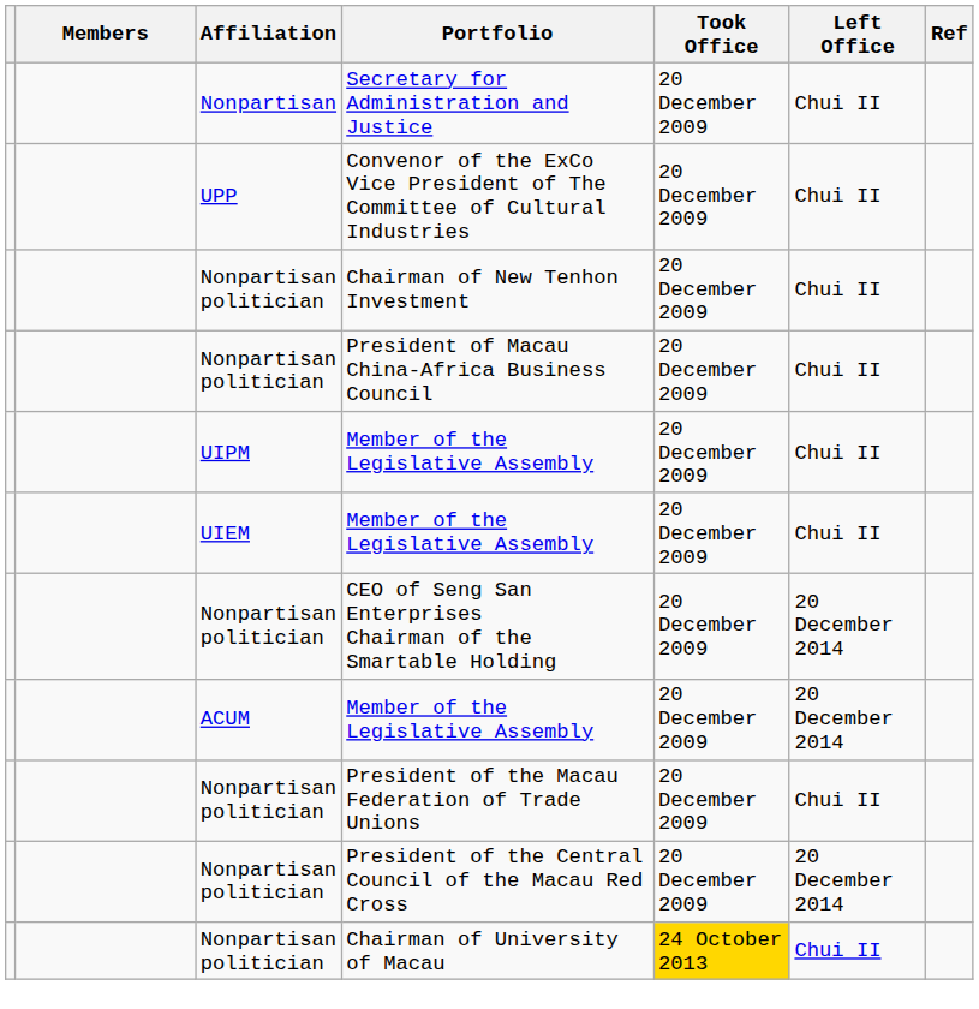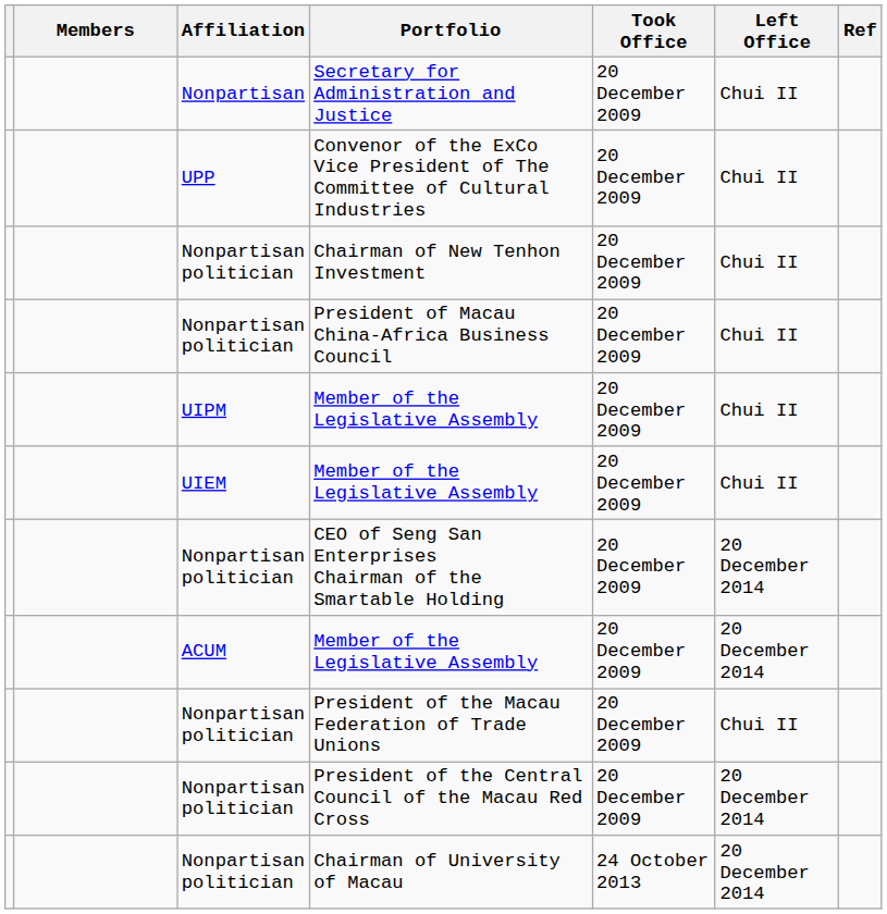Chairman of University of Macau | Took Office: gold background -> no background
Chairman of University of Macau | Left Office: Chui II -> 20 December 2014
